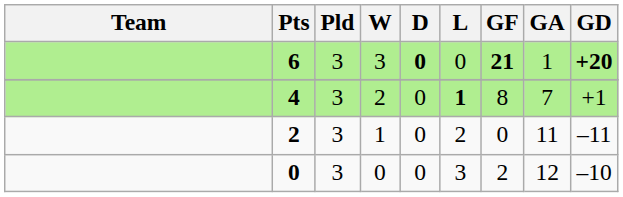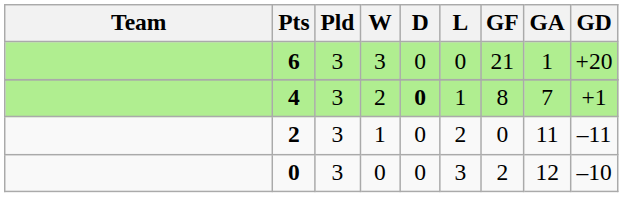6 | D: bold -> normal
6 | GF: bold -> normal
6 | GD: bold -> normal
4 | D: normal -> bold
4 | L: bold -> normal
